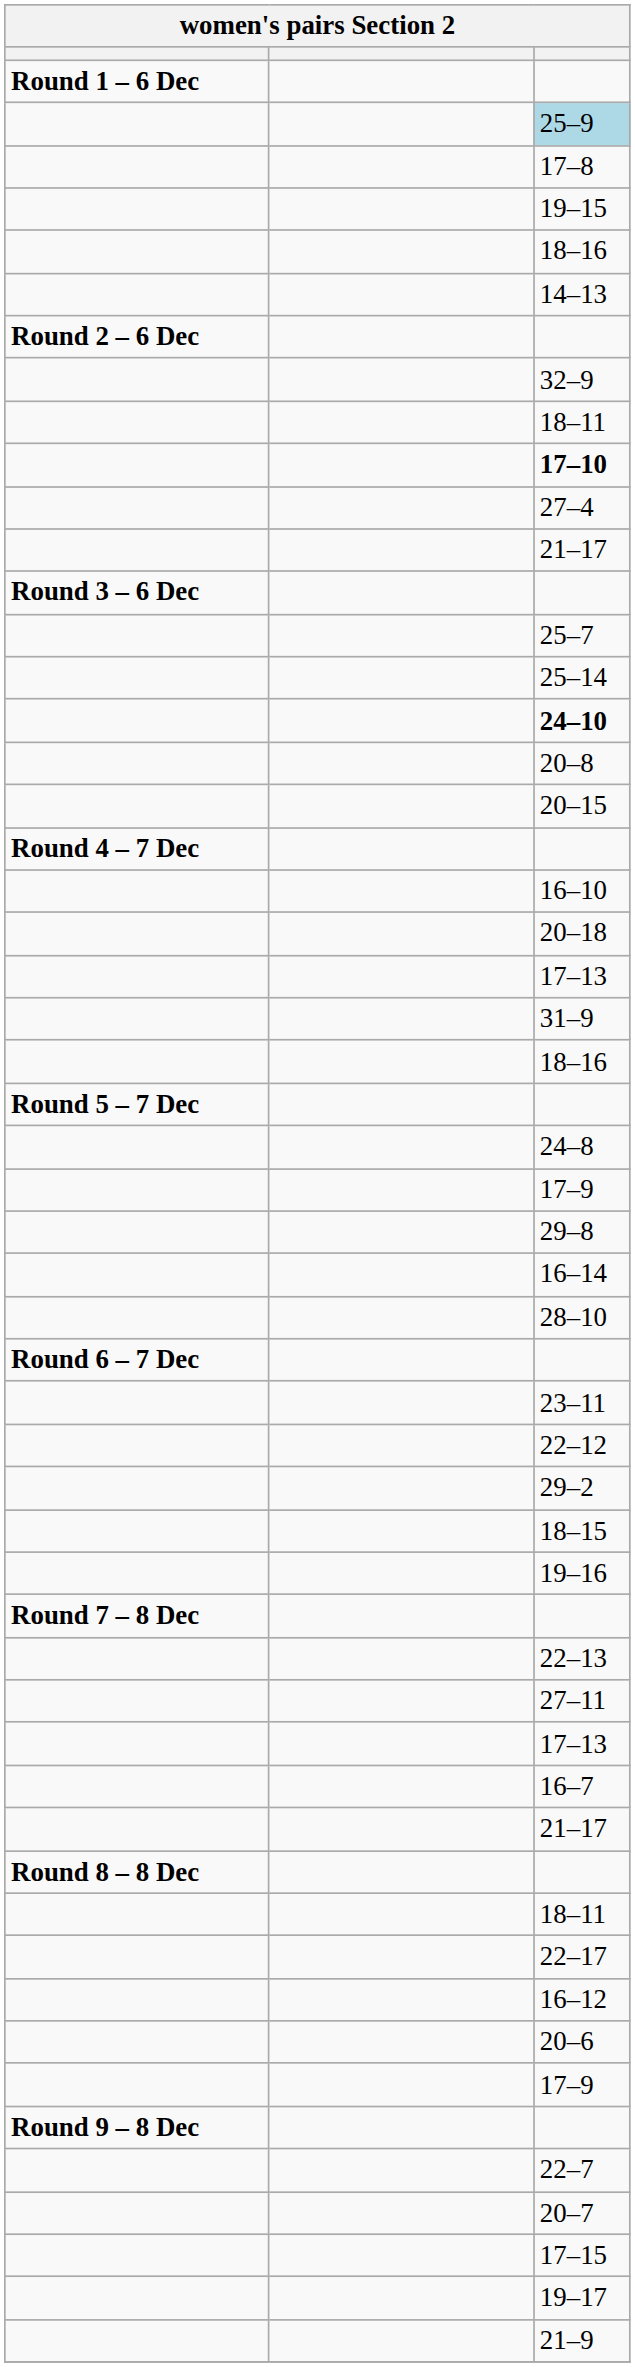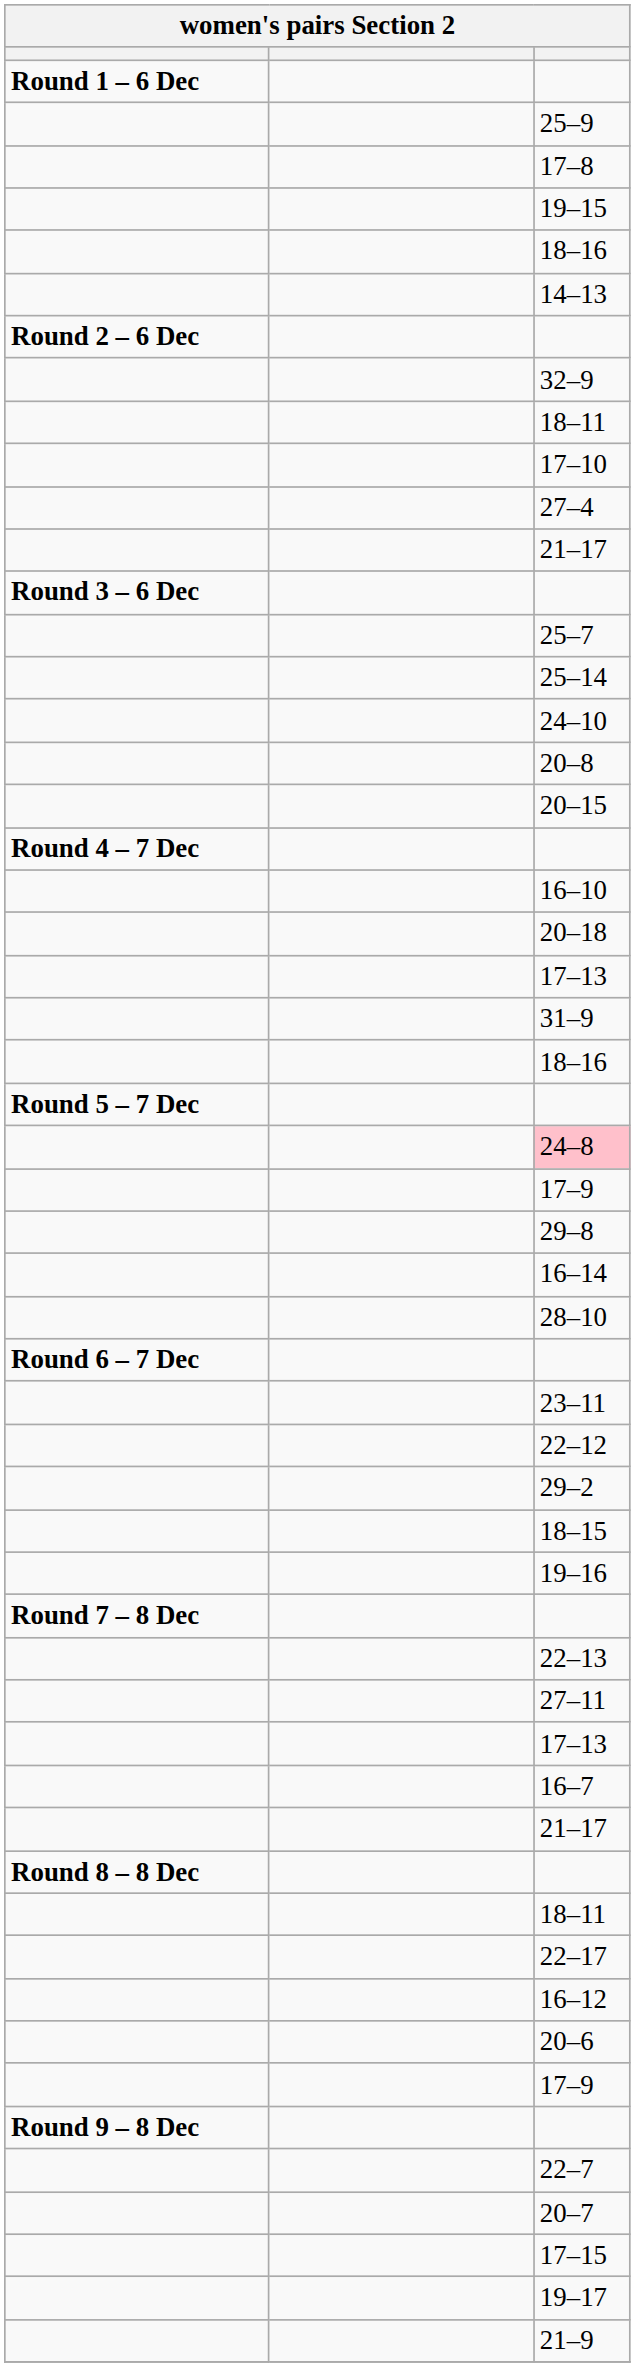25–9 | column 3: lightblue background -> no background
17–10 | column 3: bold -> normal
24–10 | column 3: bold -> normal
24–8 | column 3: no background -> pink background
